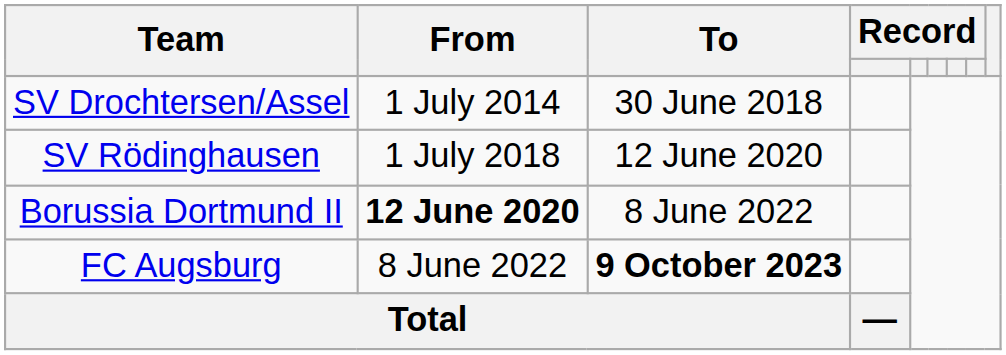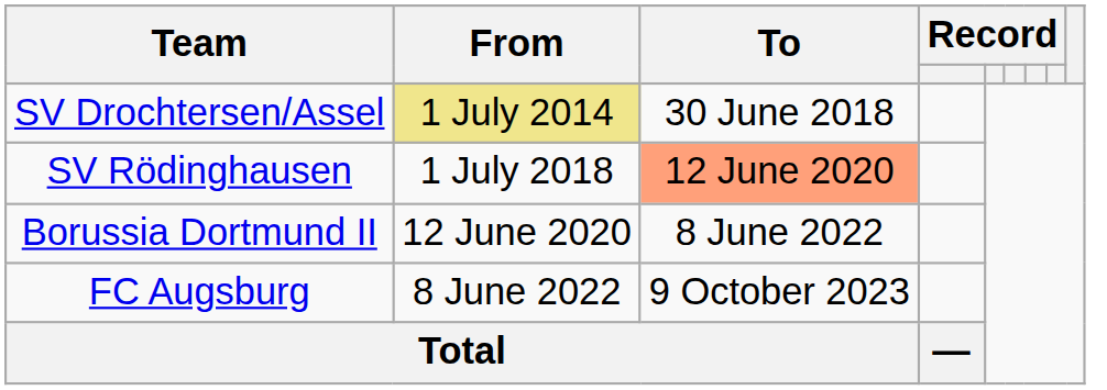SV Drochtersen/Assel | From: no background -> khaki background
SV Rödinghausen | To: no background -> lightsalmon background
Borussia Dortmund II | From: bold -> normal
FC Augsburg | To: bold -> normal
